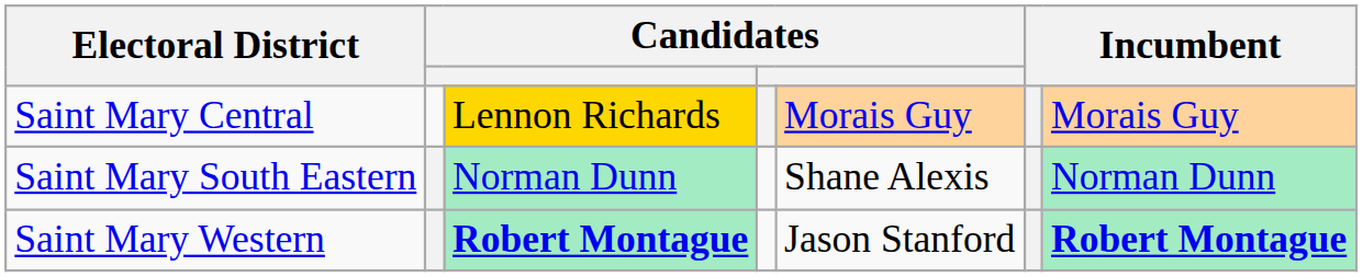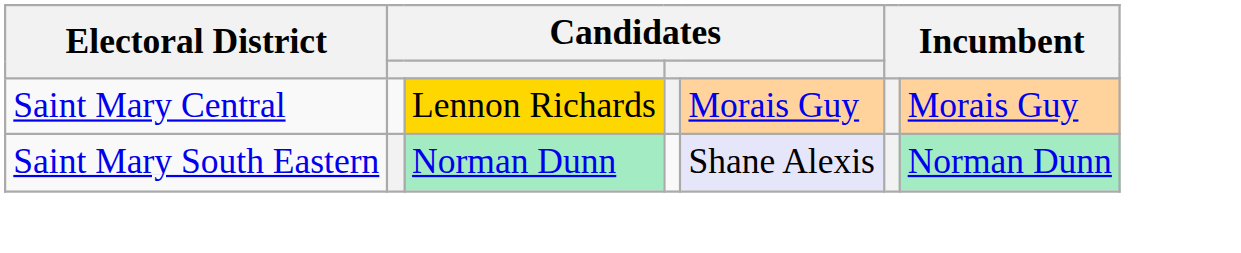Saint Mary South Eastern | column 5: no background -> lavender background
- row: Saint Mary Western | Robert Montague | Jason Stanford | Robert Montague
